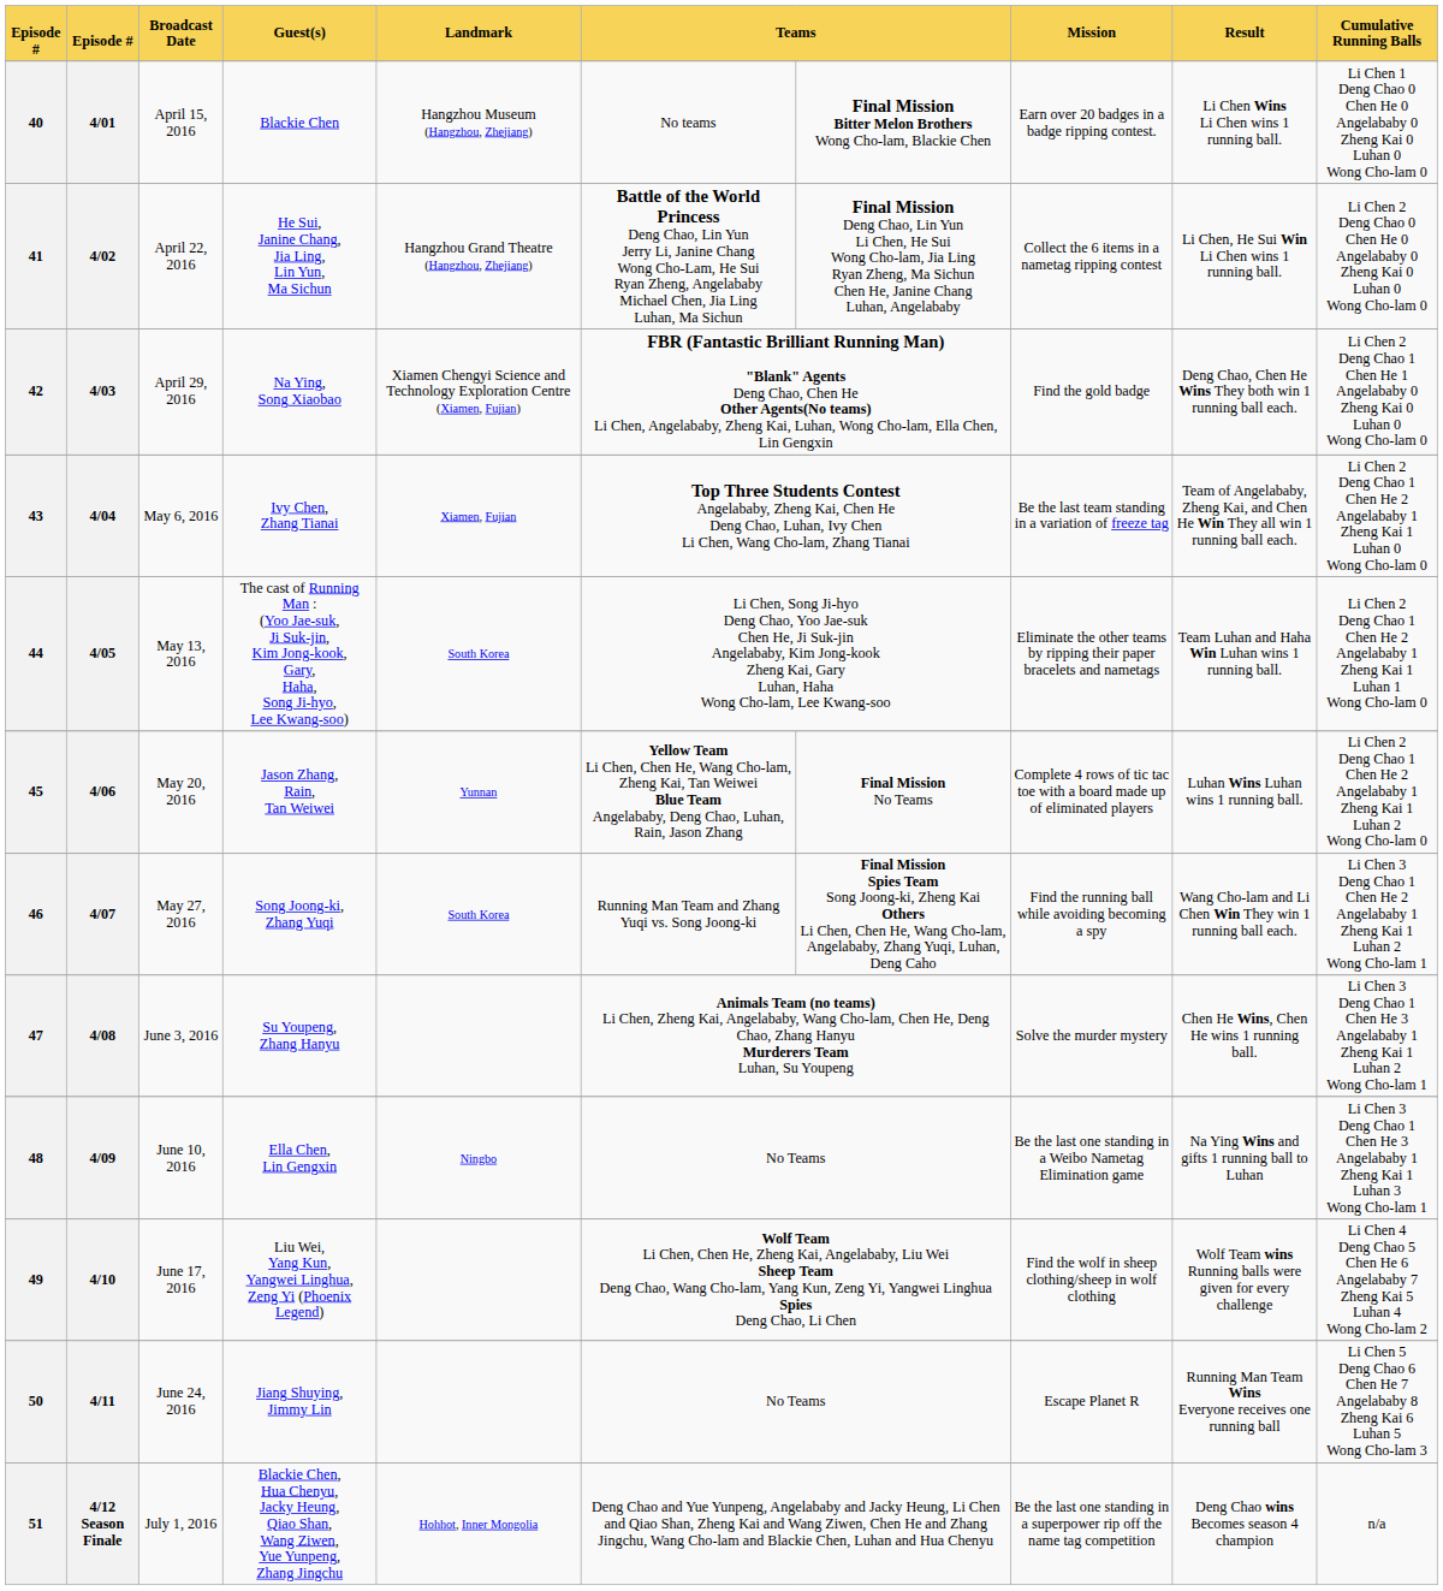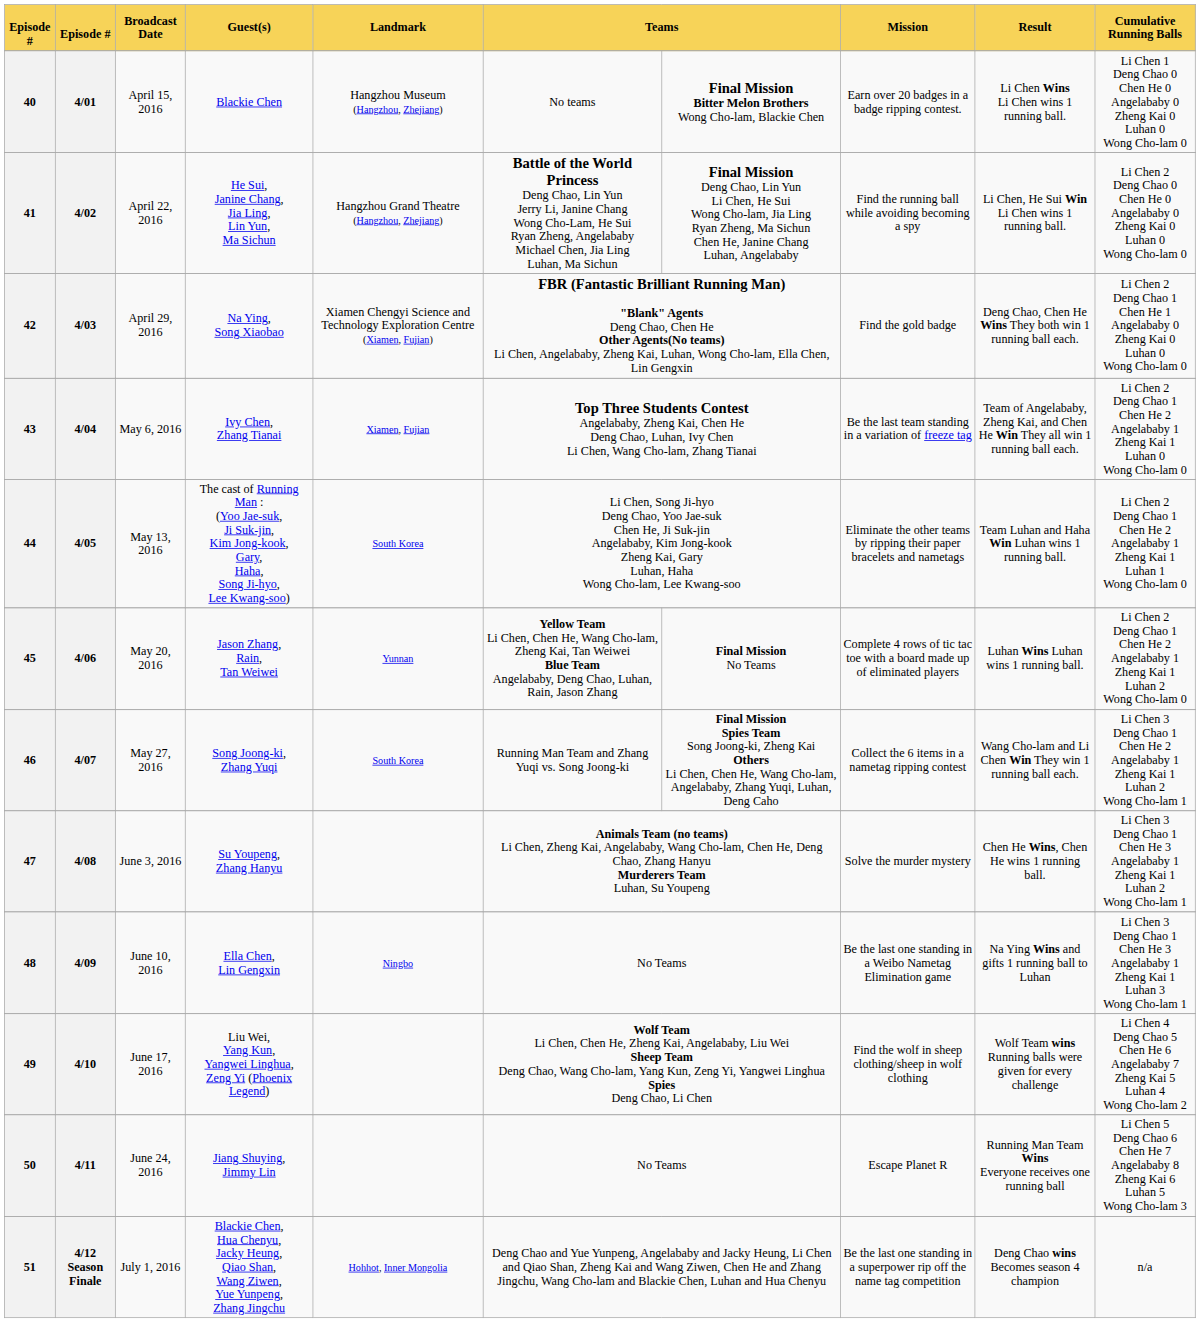41 | Mission: Collect the 6 items in a nametag ripping contest -> Find the running ball while avoiding becoming a spy
46 | Mission: Find the running ball while avoiding becoming a spy -> Collect the 6 items in a nametag ripping contest
